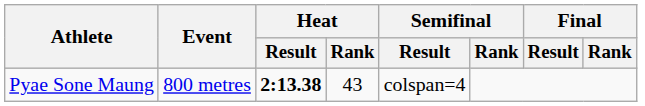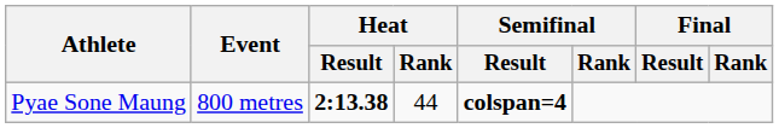Pyae Sone Maung | Heat / Rank: 43 -> 44
Pyae Sone Maung | Semifinal / Result: normal -> bold
